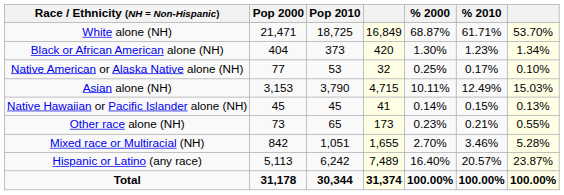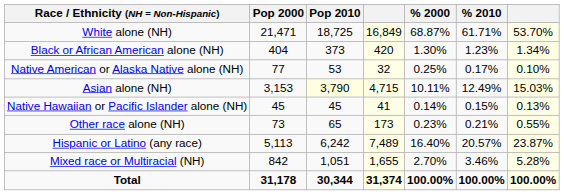Asian alone (NH) | Pop 2010: no background -> lightyellow background
rows swapped: Mixed race or Multiracial (NH) <-> Hispanic or Latino (any race)
